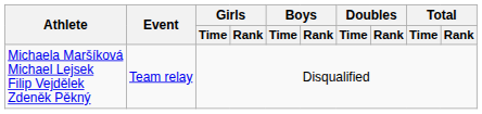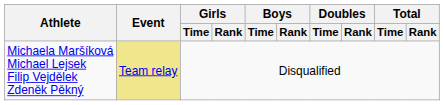row 3 | Event: no background -> khaki background
